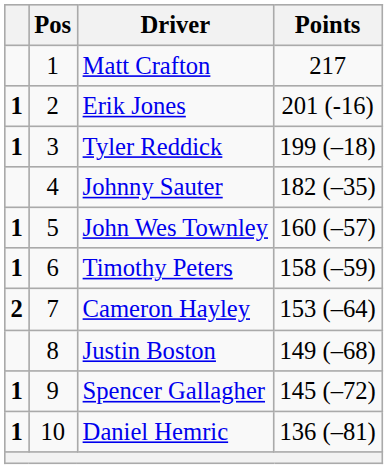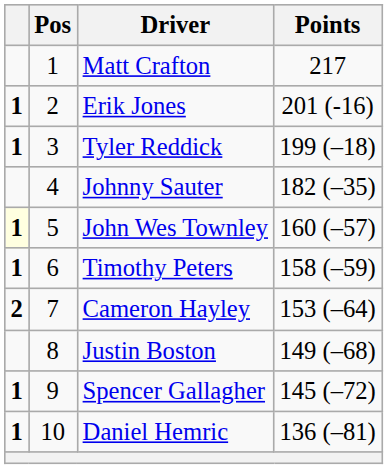John Wes Townley | column 1: no background -> lightyellow background
